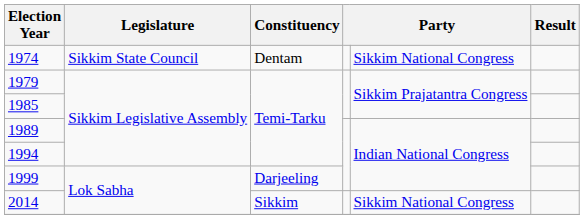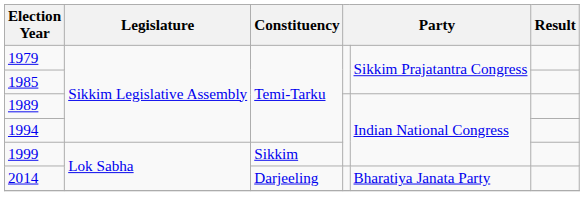- row: 1974 | Sikkim State Council | Dentam | Sikkim National Congress
1999 | Constituency: Darjeeling -> Sikkim
2014 | Constituency: Sikkim -> Darjeeling
2014 | column 5: Sikkim National Congress -> Bharatiya Janata Party
